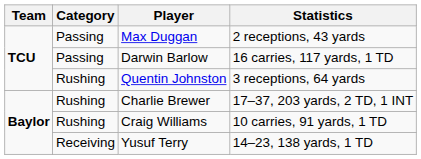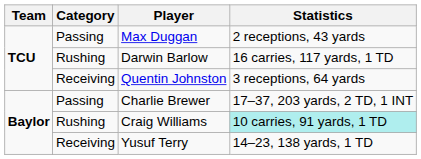Darwin Barlow | Category: Passing -> Rushing
Quentin Johnston | Category: Rushing -> Receiving
Charlie Brewer | Category: Rushing -> Passing
Craig Williams | Statistics: no background -> paleturquoise background
